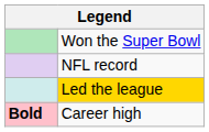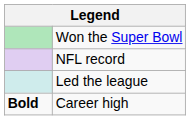Led the league | column 2: gold background -> no background
Career high | column 1: pink background -> no background
